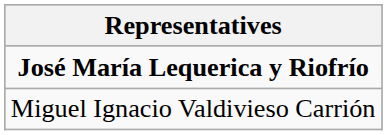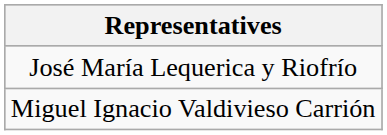row 2 | column 1: bold -> normal
